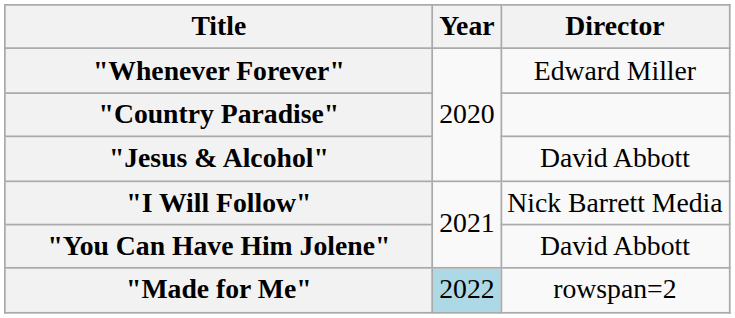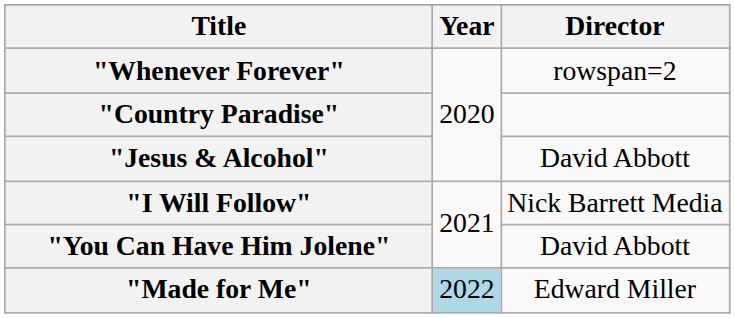"Whenever Forever" | Director: Edward Miller -> rowspan=2
"Made for Me" | Director: rowspan=2 -> Edward Miller
